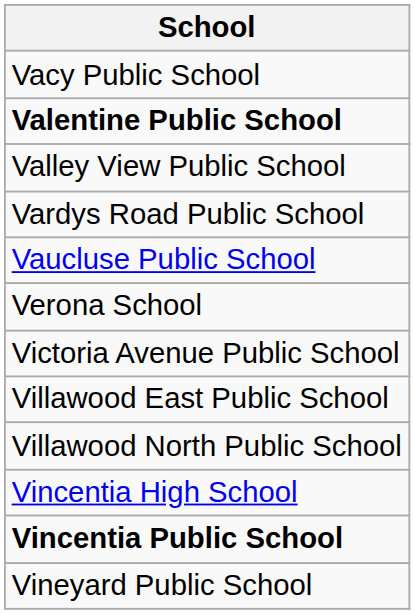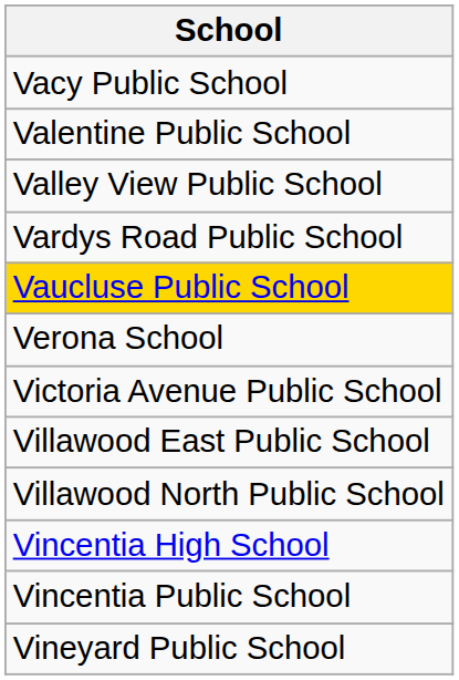row 3 | column 1: bold -> normal
row 6 | column 1: no background -> gold background
row 12 | column 1: bold -> normal
